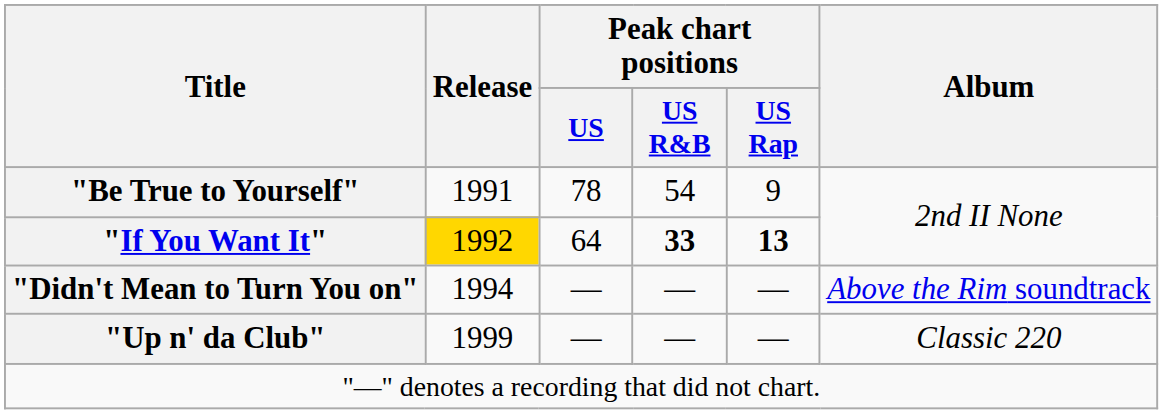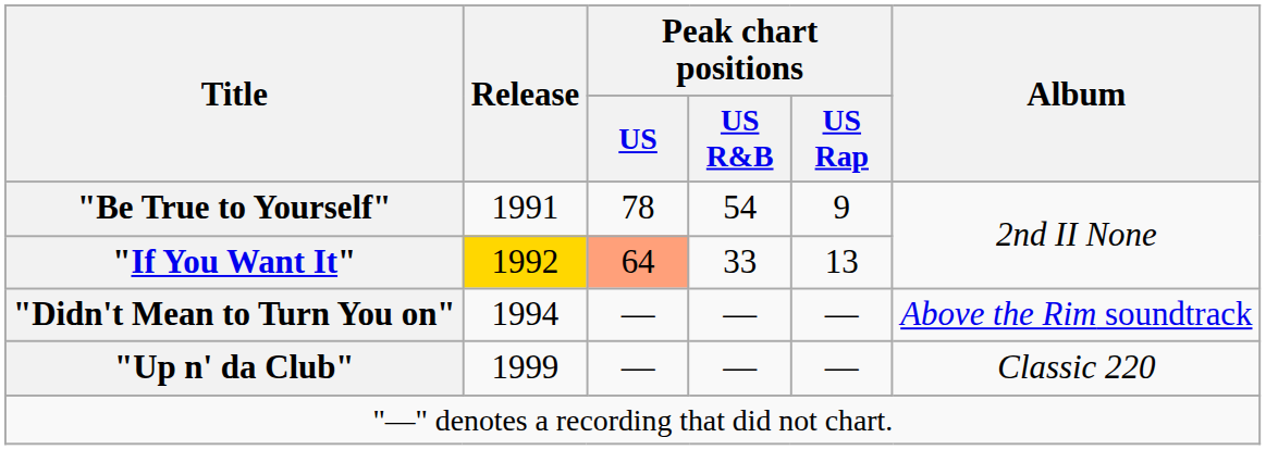"If You Want It" | Peak chart positions / US: no background -> lightsalmon background
"If You Want It" | Peak chart positions / US R&B: bold -> normal
"If You Want It" | Peak chart positions / US Rap: bold -> normal
